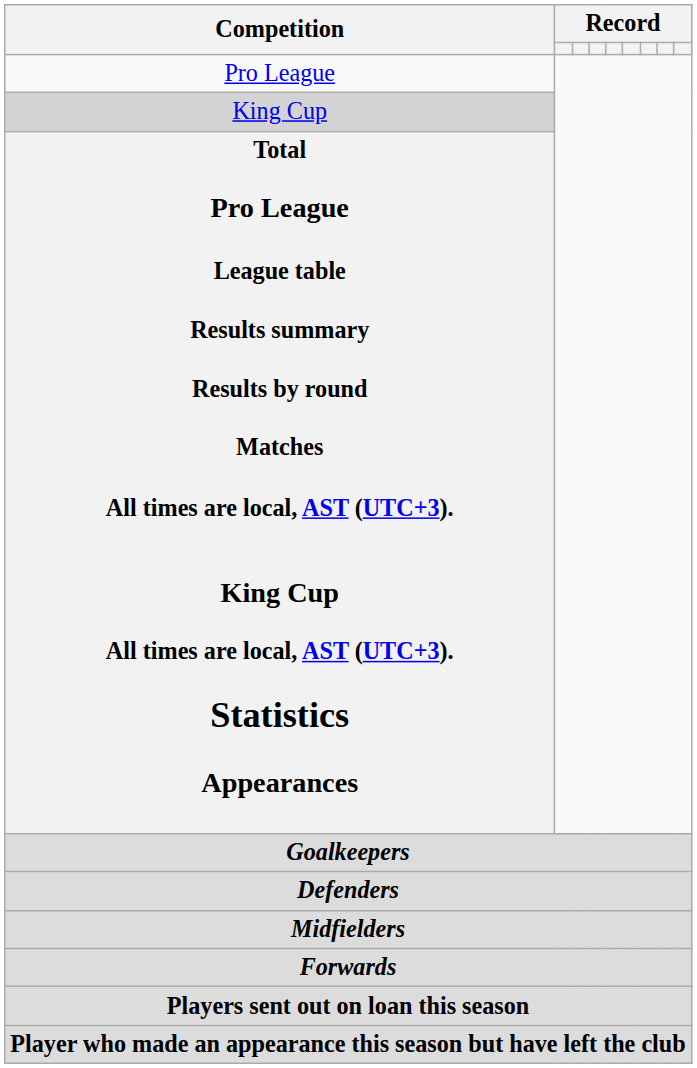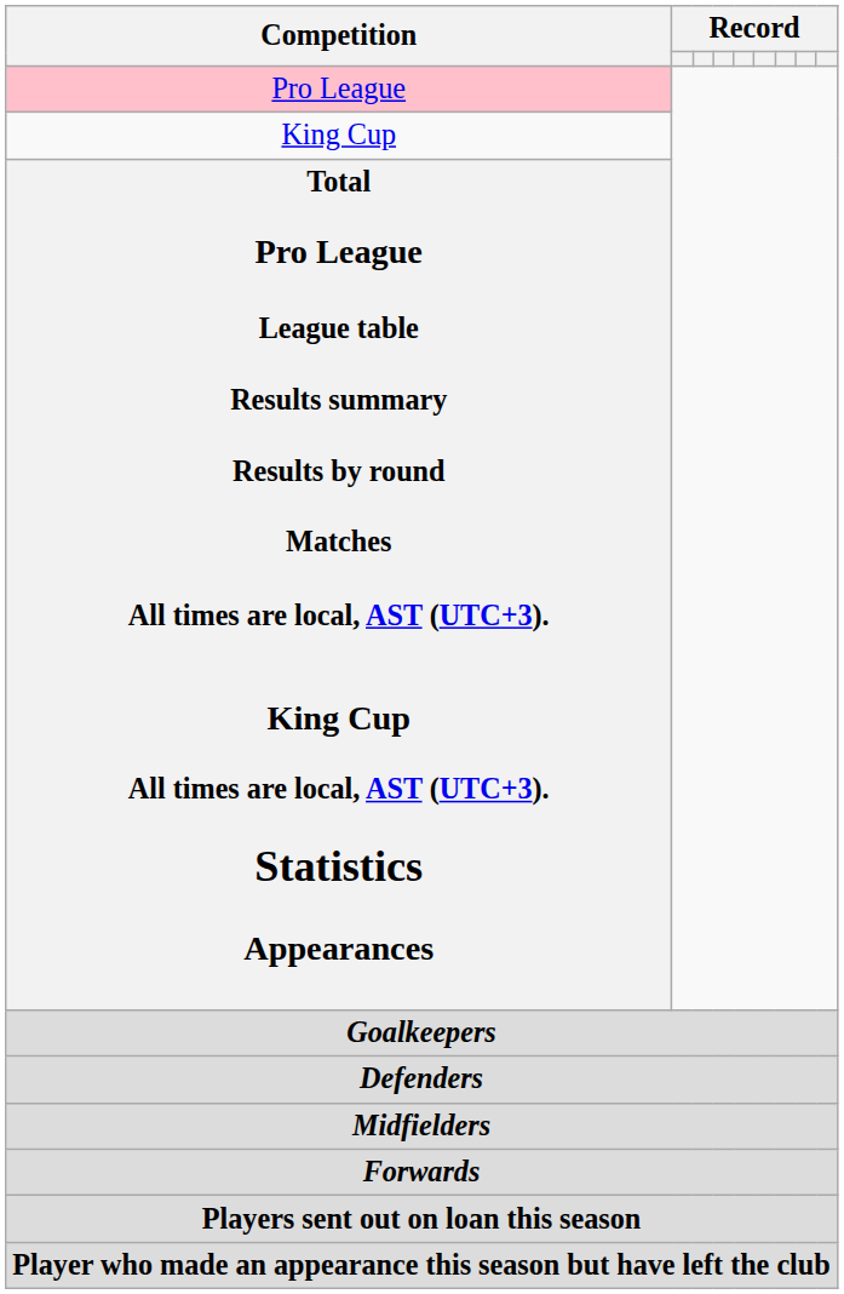Pro League | Competition: no background -> pink background
King Cup | Competition: lightgrey background -> no background
